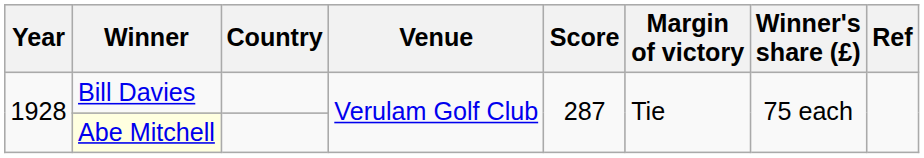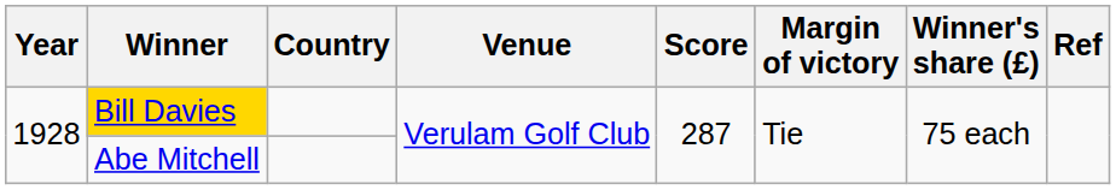Bill Davies | Winner: no background -> gold background
Abe Mitchell | Winner: lightyellow background -> no background
